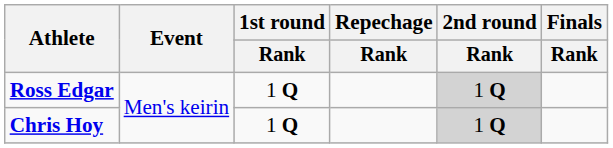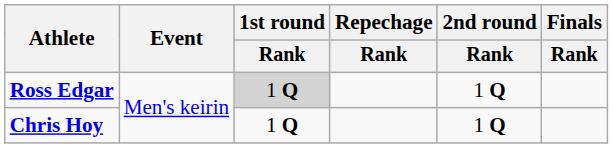Ross Edgar | 1st round / Rank: no background -> lightgrey background
Ross Edgar | 2nd round / Rank: lightgrey background -> no background
Chris Hoy | 2nd round / Rank: lightgrey background -> no background
